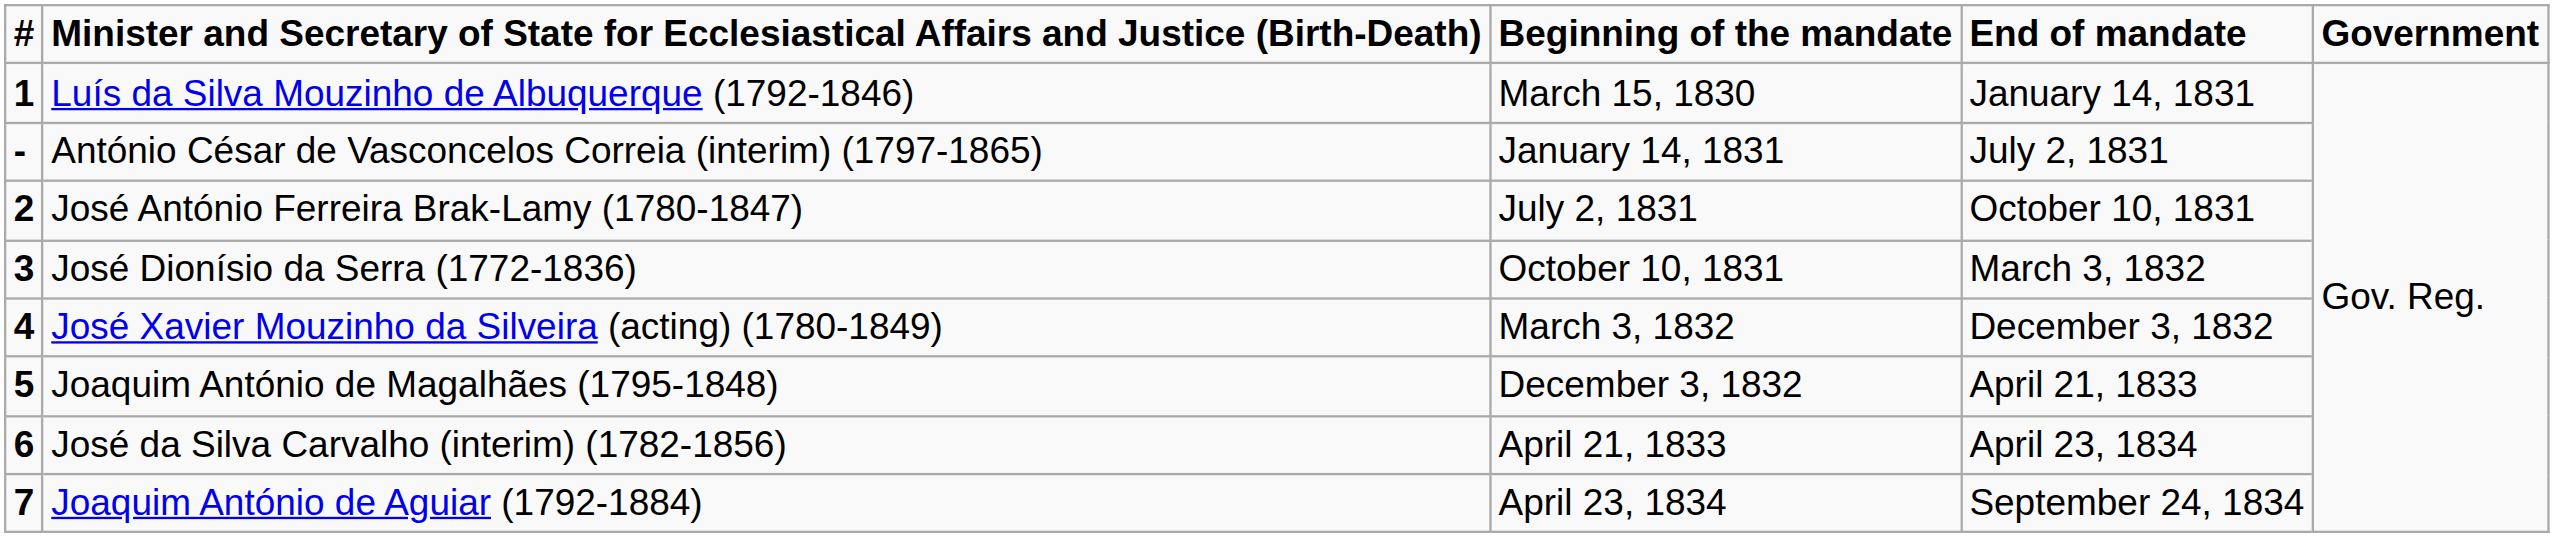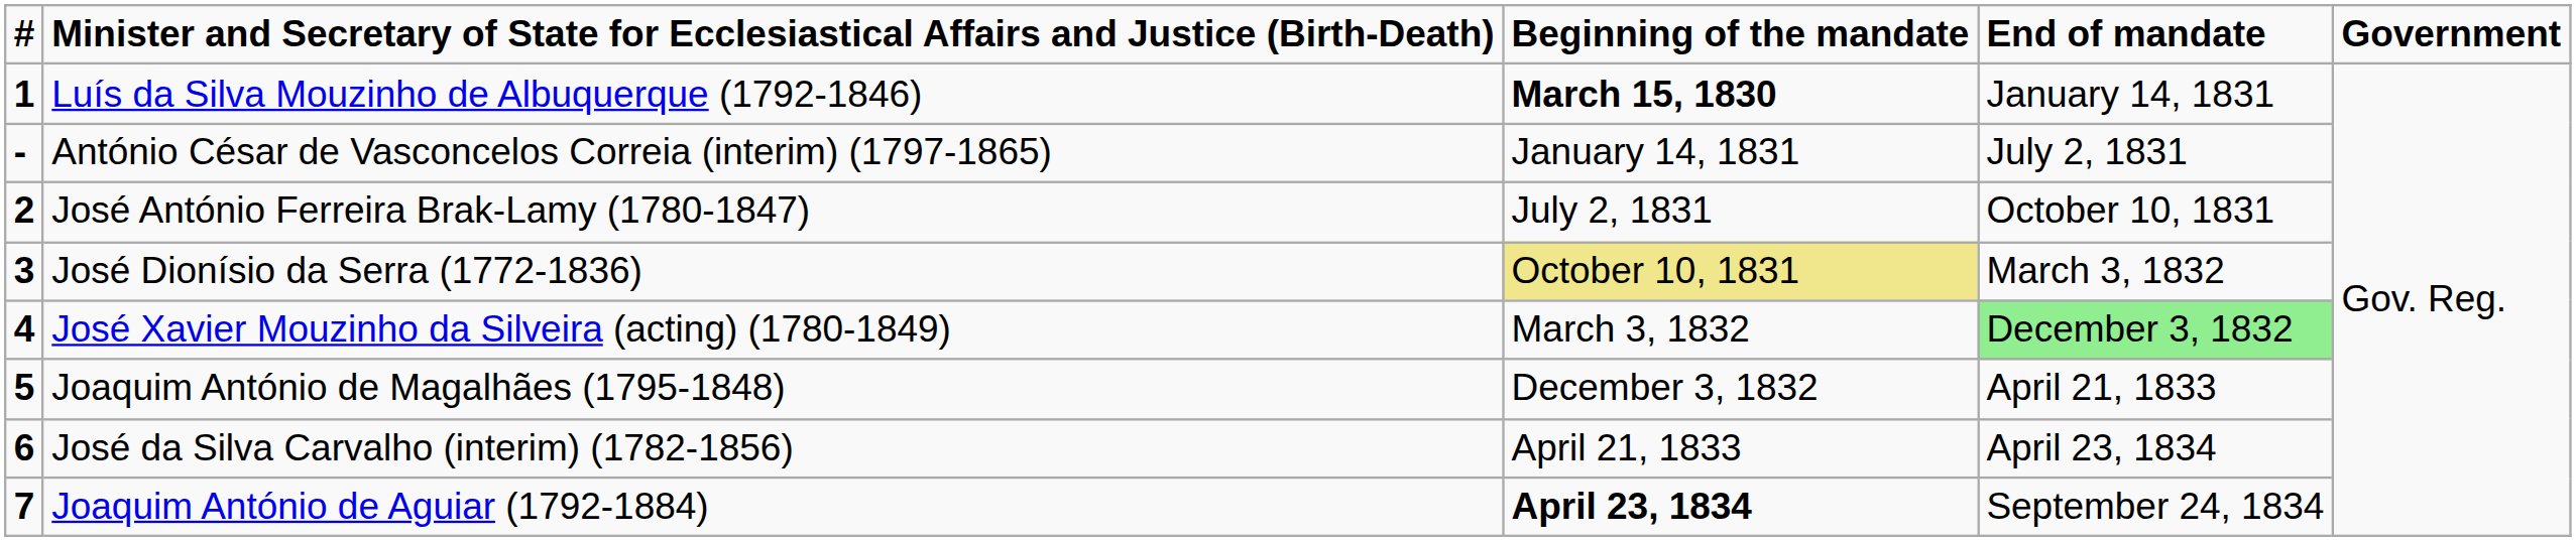Luís da Silva Mouzinho de Albuquerque (1792-1846) | Beginning of the mandate: normal -> bold
José Dionísio da Serra (1772-1836) | Beginning of the mandate: no background -> khaki background
José Xavier Mouzinho da Silveira (acting) (1780-1849) | End of mandate: no background -> lightgreen background
Joaquim António de Aguiar (1792-1884) | Beginning of the mandate: normal -> bold
